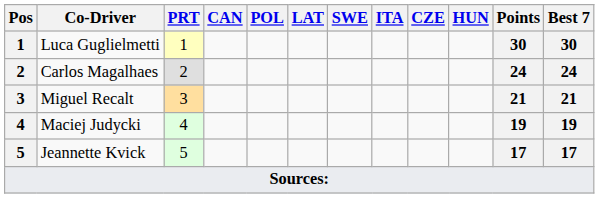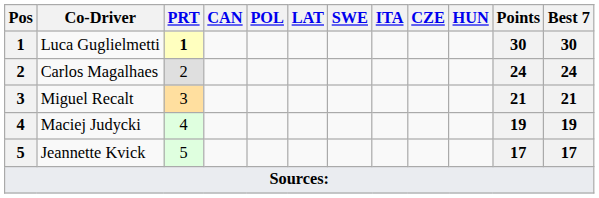Luca Guglielmetti | PRT: normal -> bold
